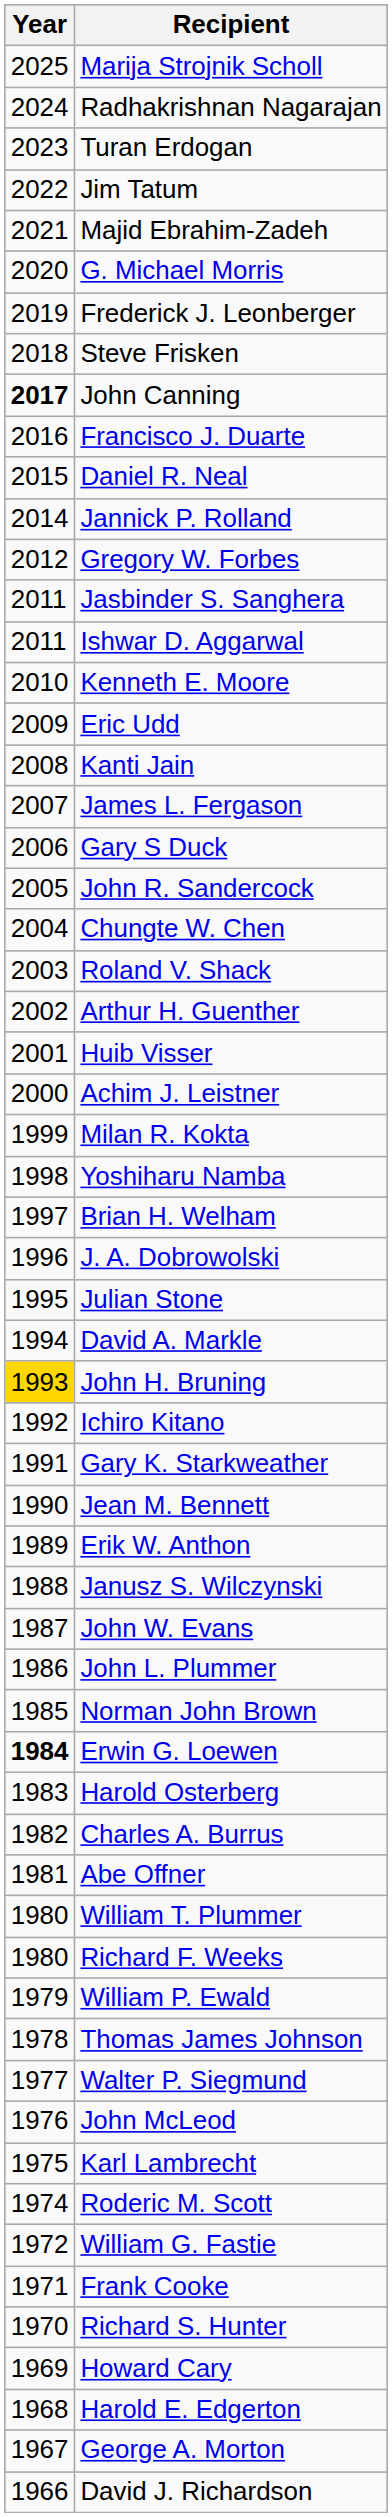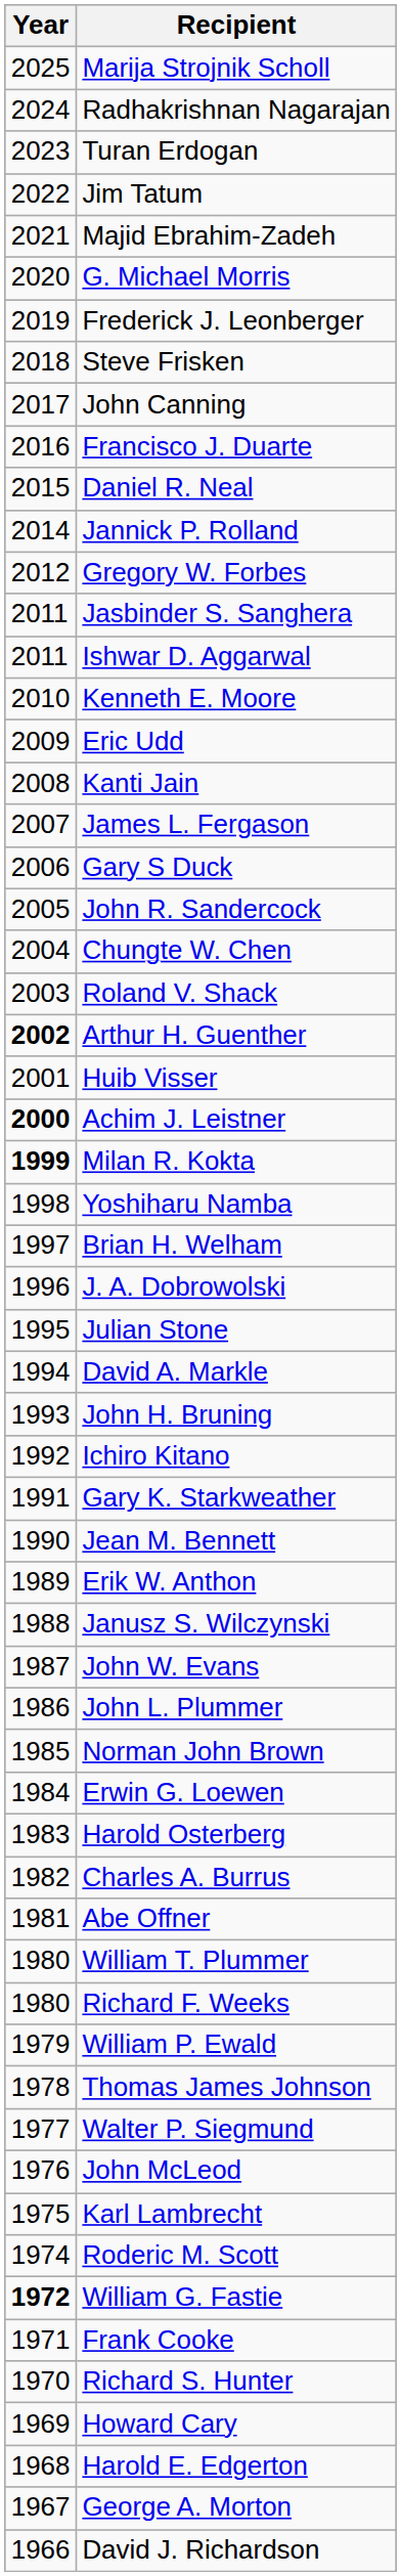John Canning | Year: bold -> normal
Arthur H. Guenther | Year: normal -> bold
Achim J. Leistner | Year: normal -> bold
Milan R. Kokta | Year: normal -> bold
John H. Bruning | Year: gold background -> no background
Erwin G. Loewen | Year: bold -> normal
William G. Fastie | Year: normal -> bold
